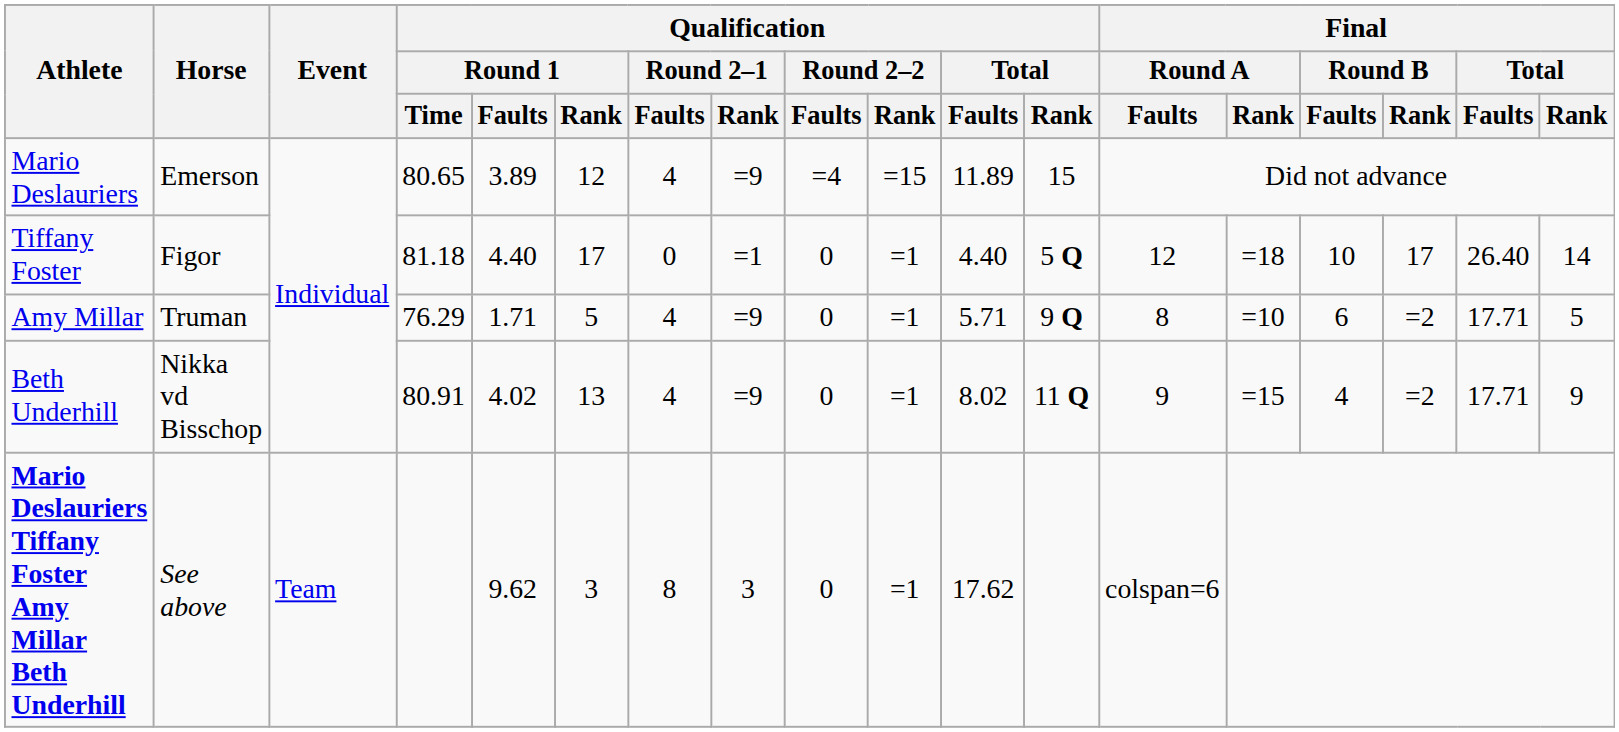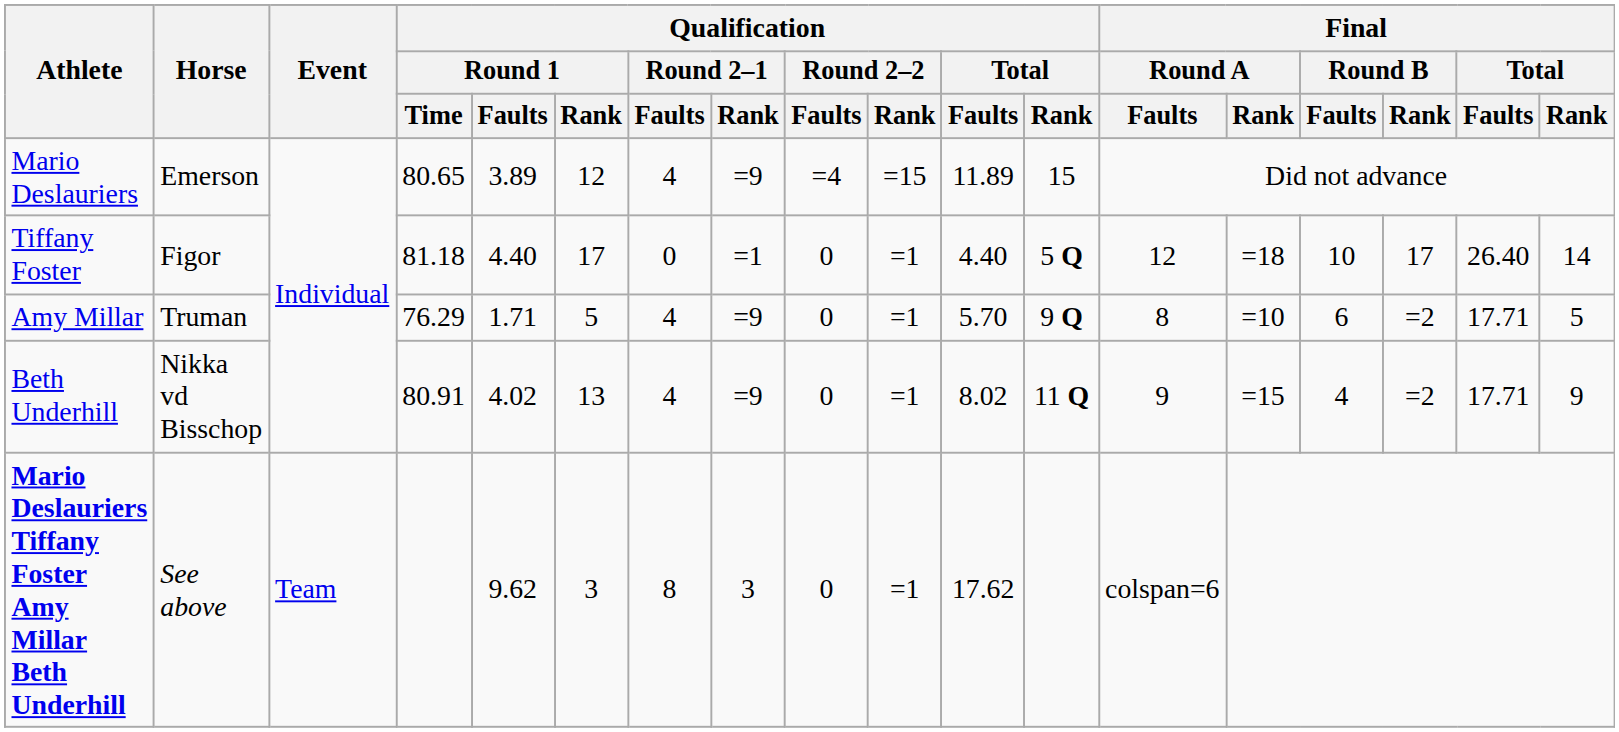Amy Millar | Qualification / Total / Faults: 5.71 -> 5.70
